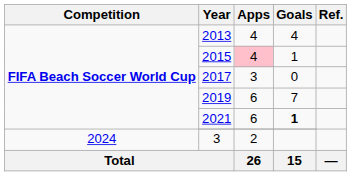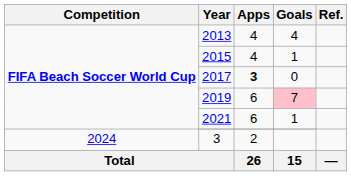2015 | Apps: pink background -> no background
2017 | Apps: normal -> bold
2019 | Goals: no background -> pink background
2021 | Goals: bold -> normal
